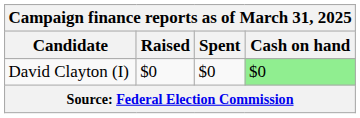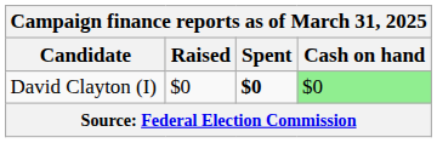David Clayton (I) | Spent: normal -> bold
